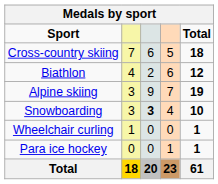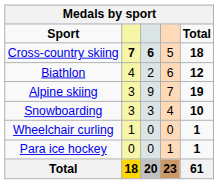Cross-country skiing | column 2: normal -> bold
Cross-country skiing | column 3: normal -> bold
Snowboarding | column 3: bold -> normal
